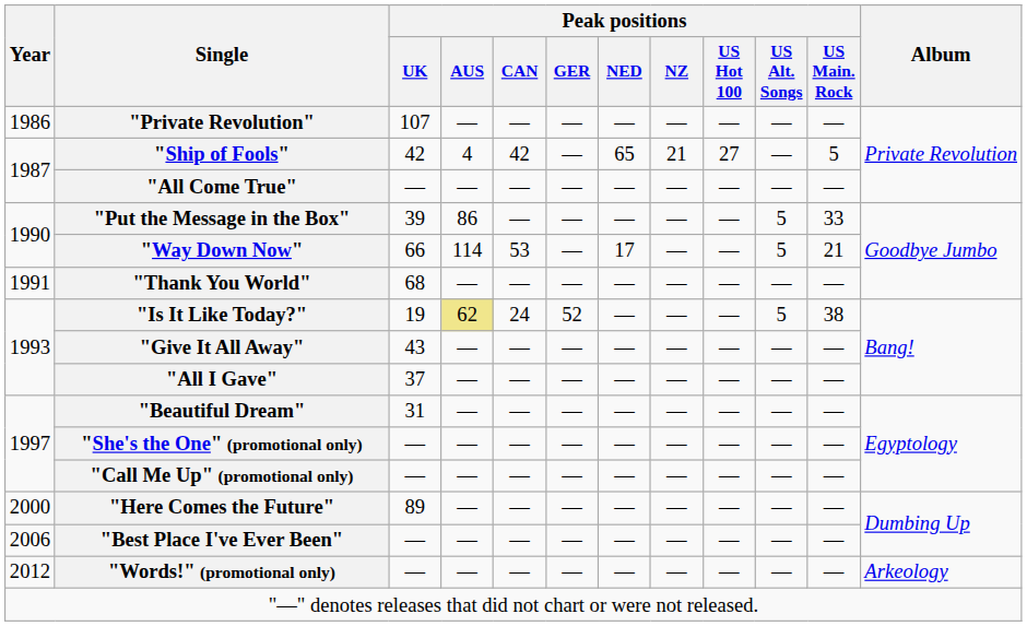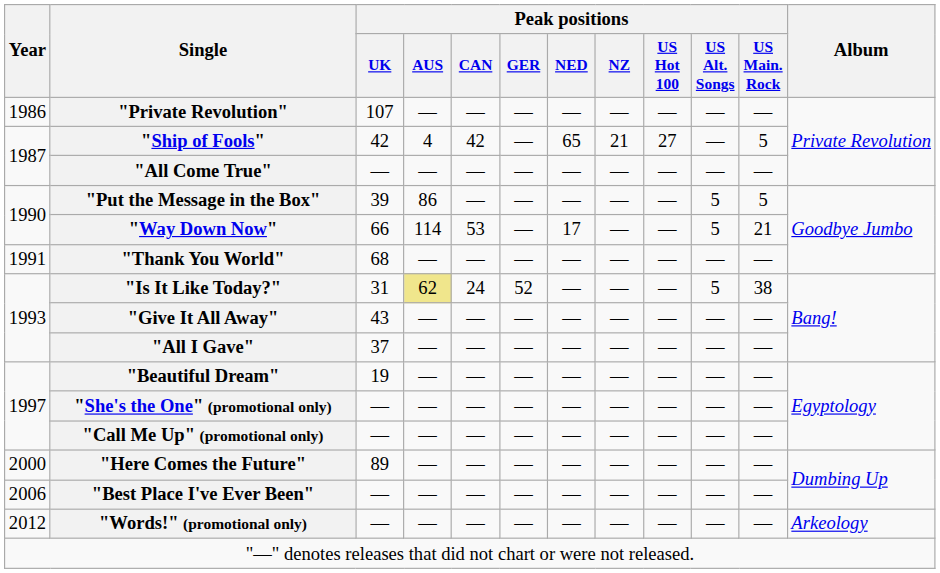"Put the Message in the Box" | Peak positions / US Main. Rock: 33 -> 5
"Is It Like Today?" | Peak positions / UK: 19 -> 31
"Beautiful Dream" | Peak positions / UK: 31 -> 19
